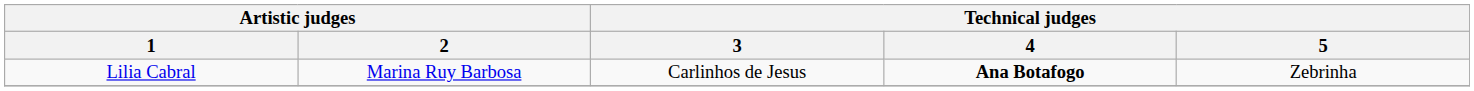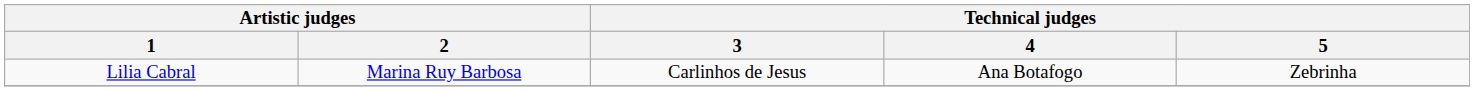Lilia Cabral | Technical judges / 4: bold -> normal
